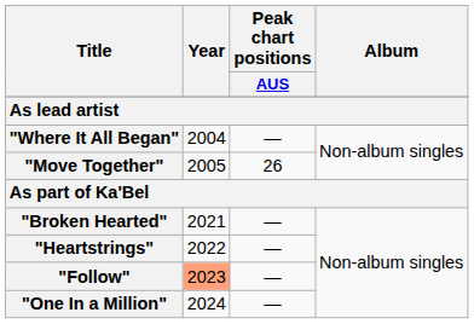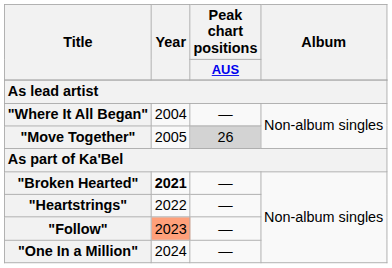"Move Together" | Peak chart positions / AUS: no background -> lightgrey background
"Broken Hearted" | Year: normal -> bold
